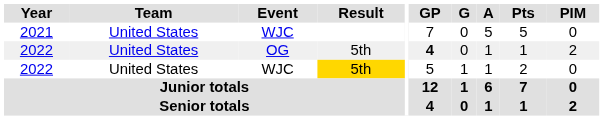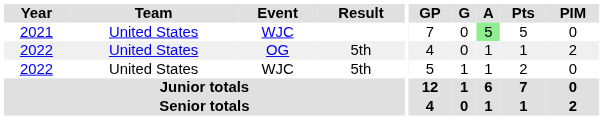2021 | A: no background -> lightgreen background
2022 / OG | GP: bold -> normal
2022 / WJC | Result: gold background -> no background
